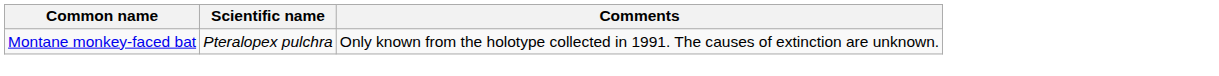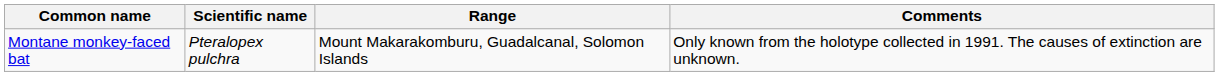+ column: Range | Mount Makarakomburu, Guadalcanal, Solomon Islands
